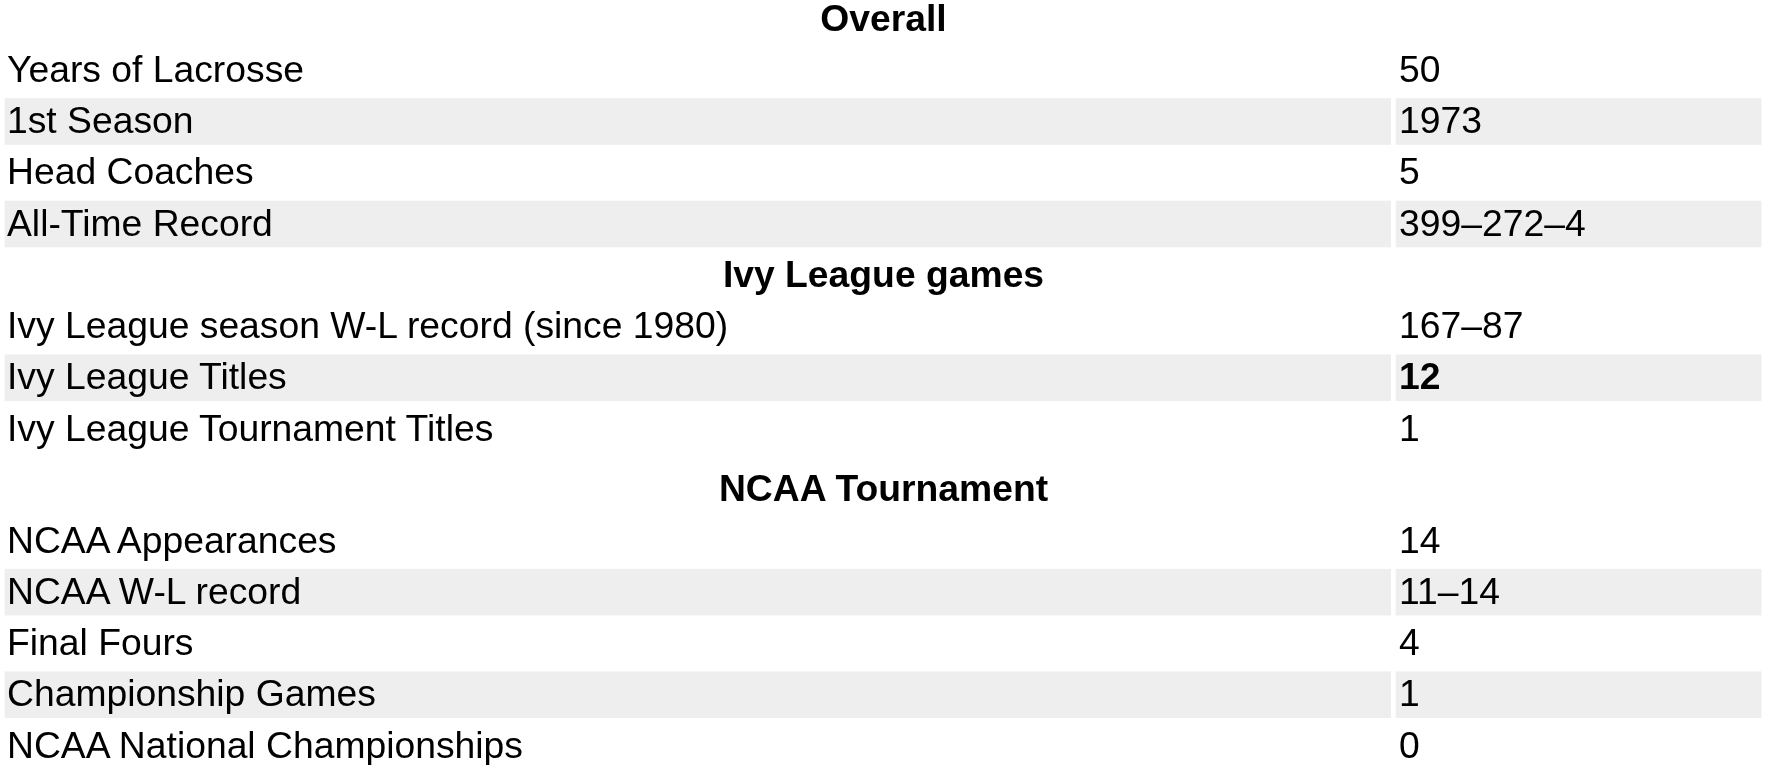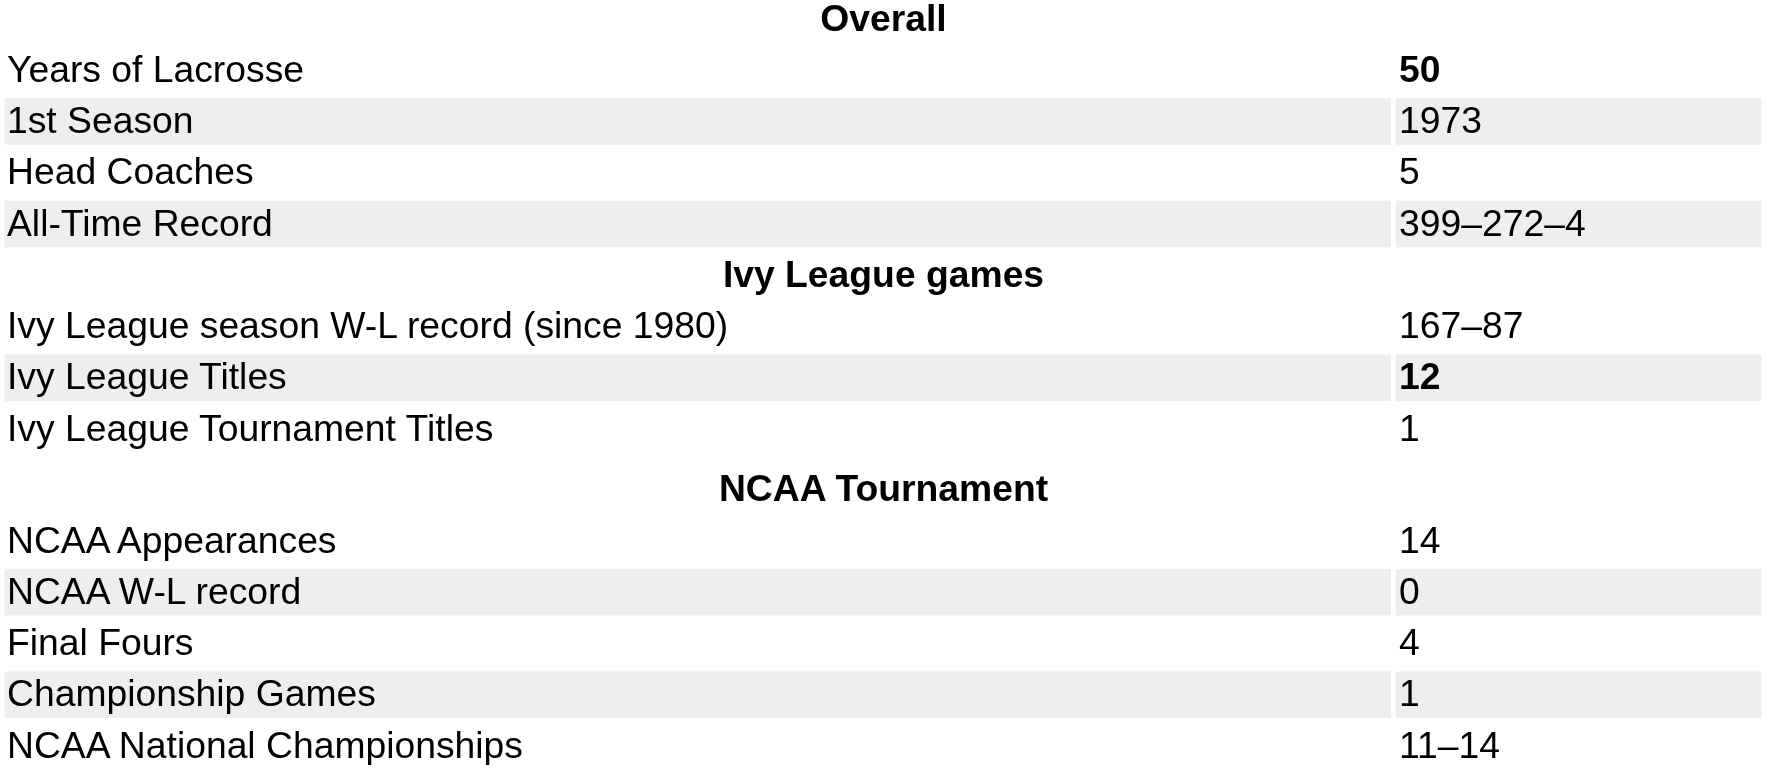Years of Lacrosse | column 2: normal -> bold
NCAA W-L record | column 2: 11–14 -> 0
NCAA National Championships | column 2: 0 -> 11–14
